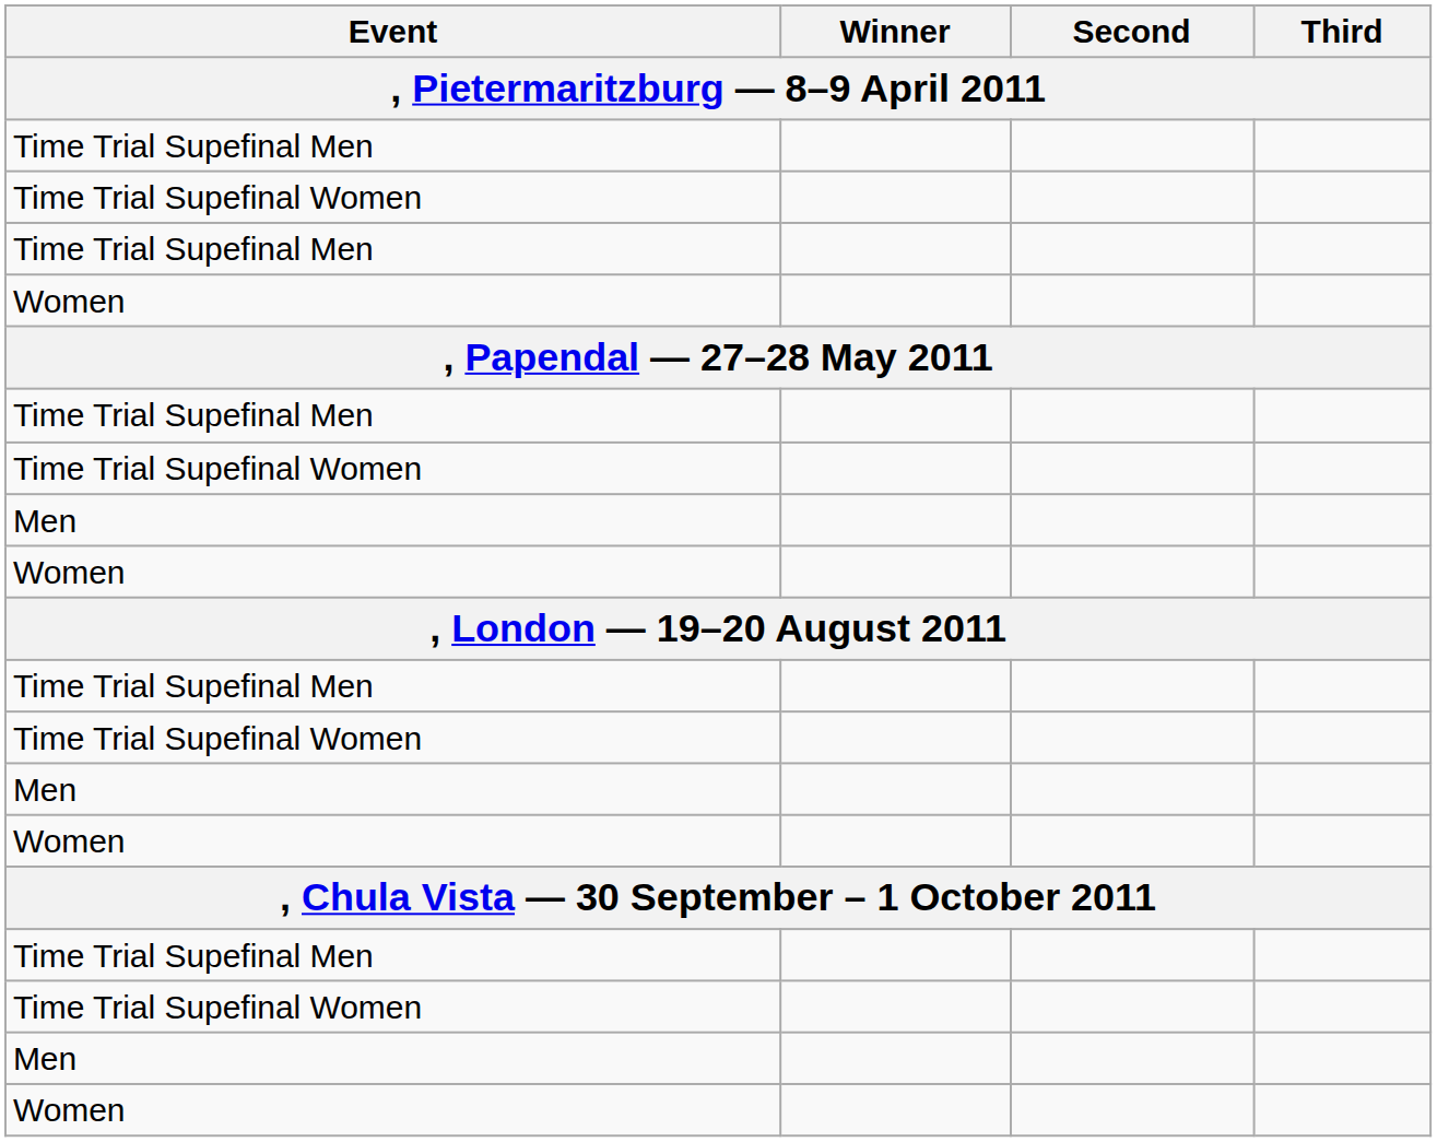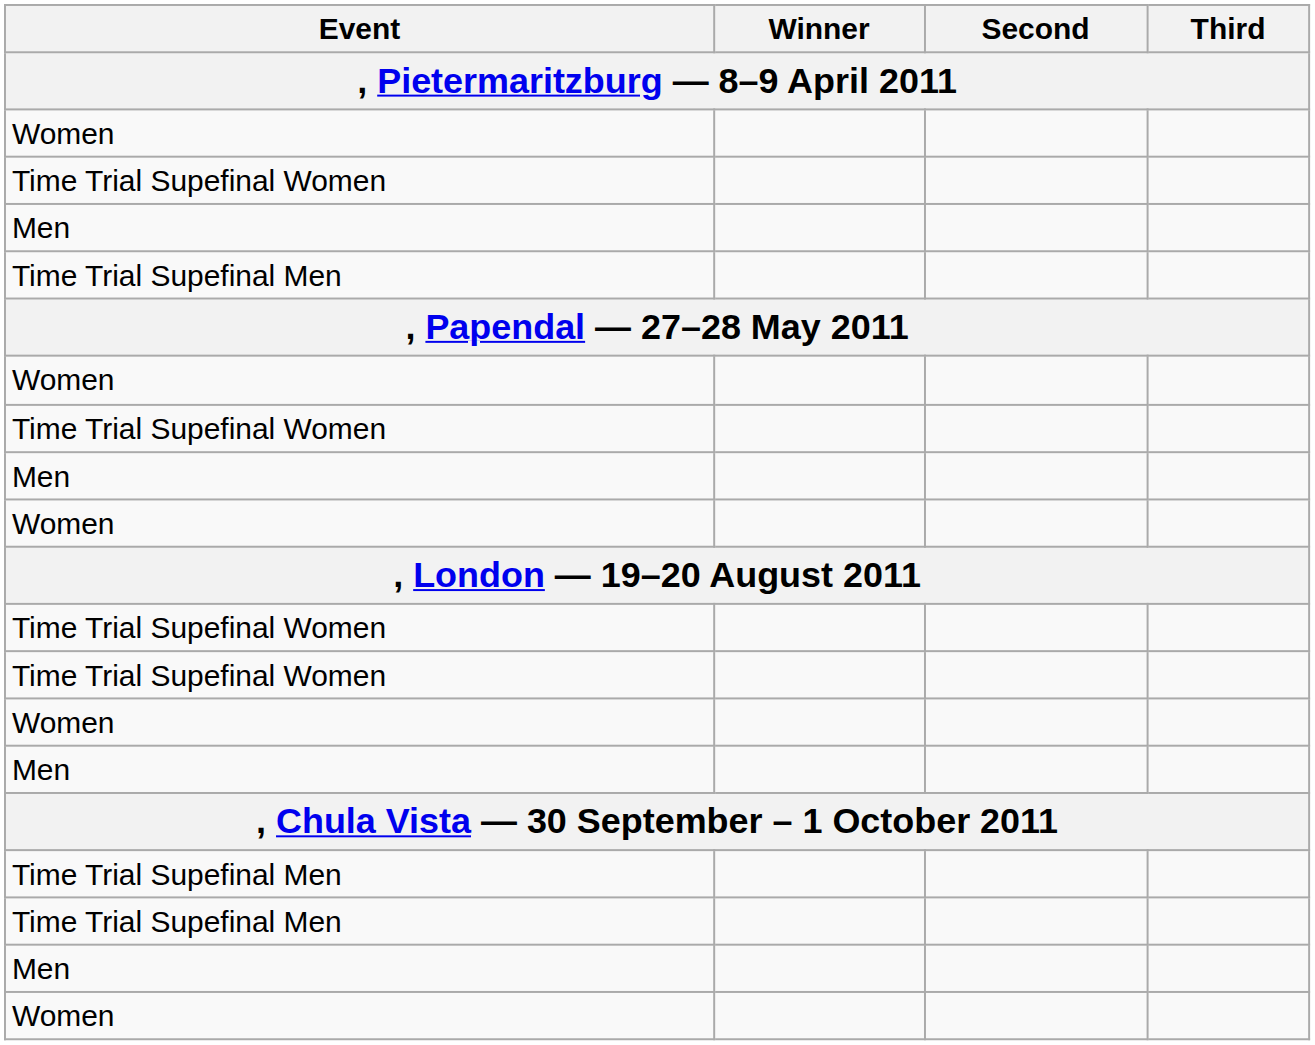row 3 | Event: Time Trial Supefinal Men -> Women
row 5 | Event: Time Trial Supefinal Men -> Men
row 6 | Event: Women -> Time Trial Supefinal Men
row 8 | Event: Time Trial Supefinal Men -> Women
row 13 | Event: Time Trial Supefinal Men -> Time Trial Supefinal Women
row 15 | Event: Men -> Women
row 16 | Event: Women -> Men
row 19 | Event: Time Trial Supefinal Women -> Time Trial Supefinal Men
